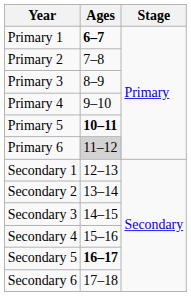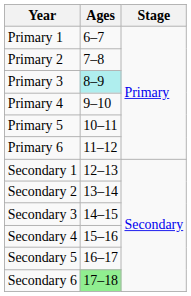Primary 1 | Ages: bold -> normal
Primary 3 | Ages: no background -> paleturquoise background
Primary 5 | Ages: bold -> normal
Primary 6 | Ages: lightgrey background -> no background
Secondary 5 | Ages: bold -> normal
Secondary 6 | Ages: no background -> lightgreen background
